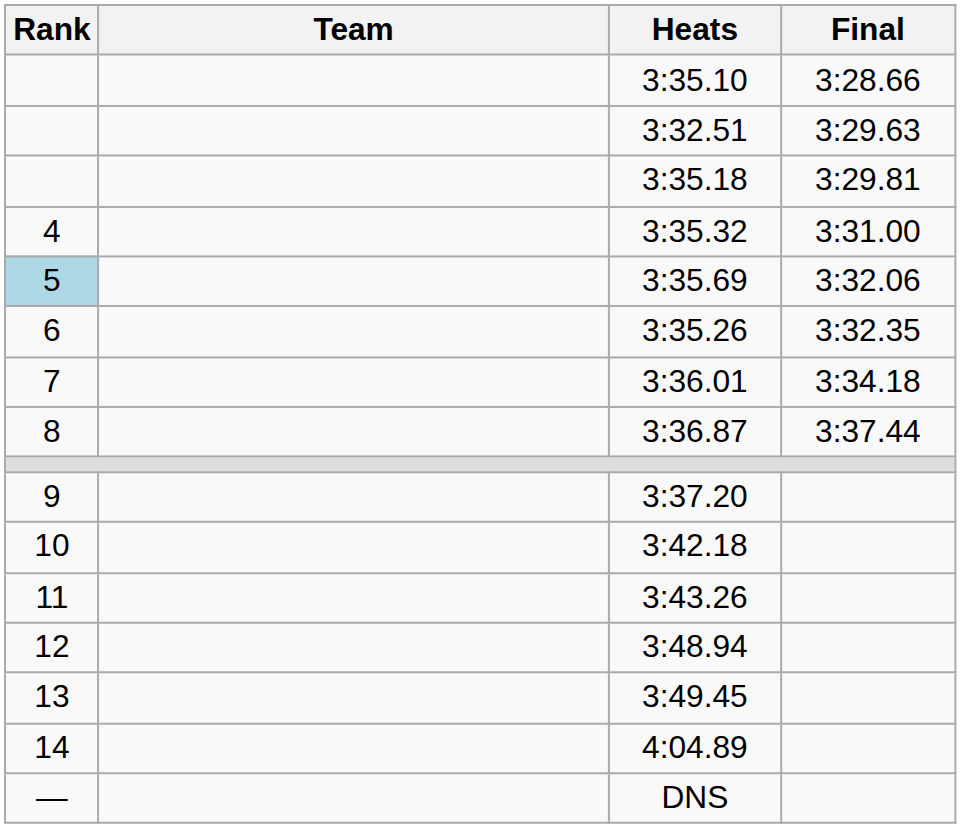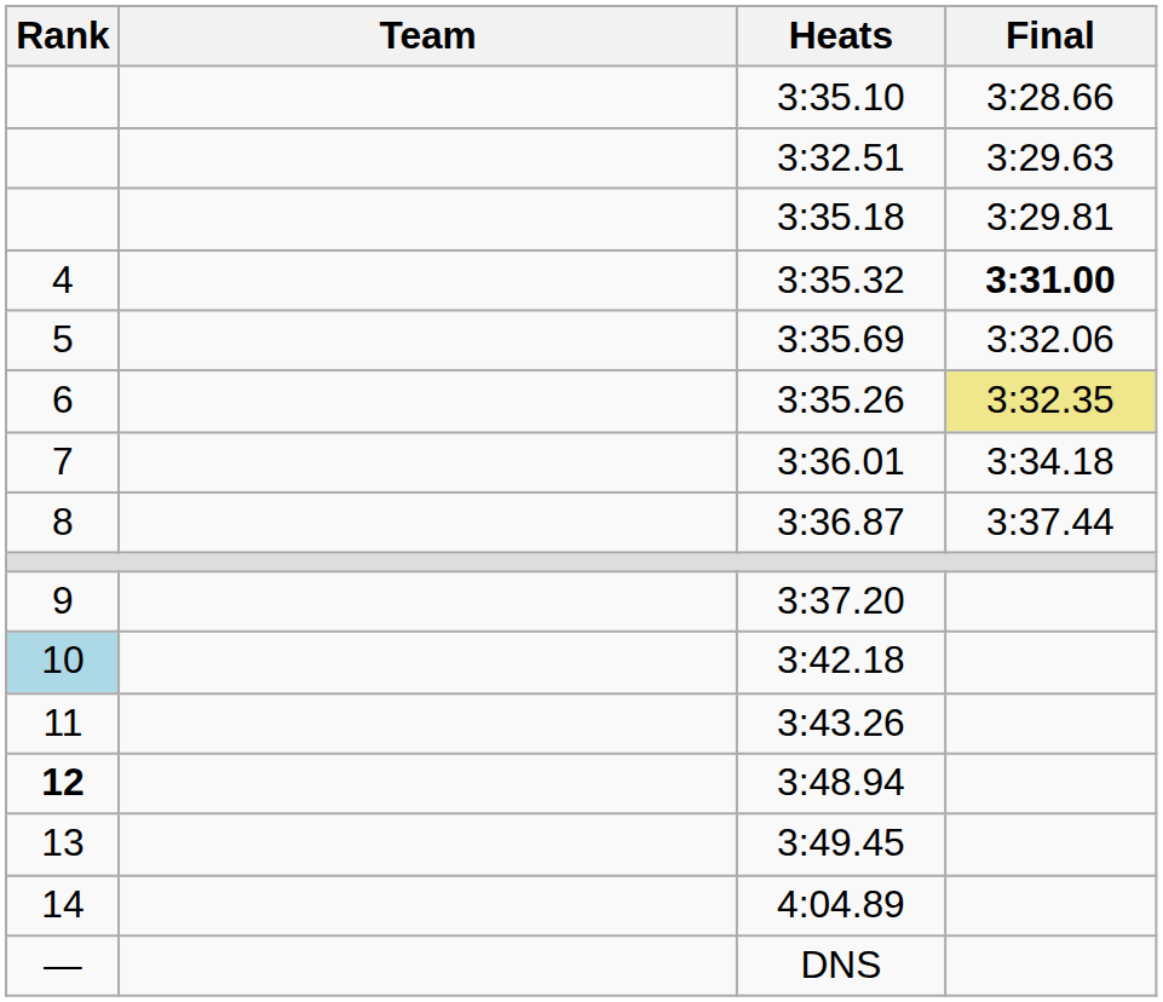3:35.32 | Final: normal -> bold
3:35.69 | Rank: lightblue background -> no background
3:35.26 | Final: no background -> khaki background
3:42.18 | Rank: no background -> lightblue background
3:48.94 | Rank: normal -> bold
